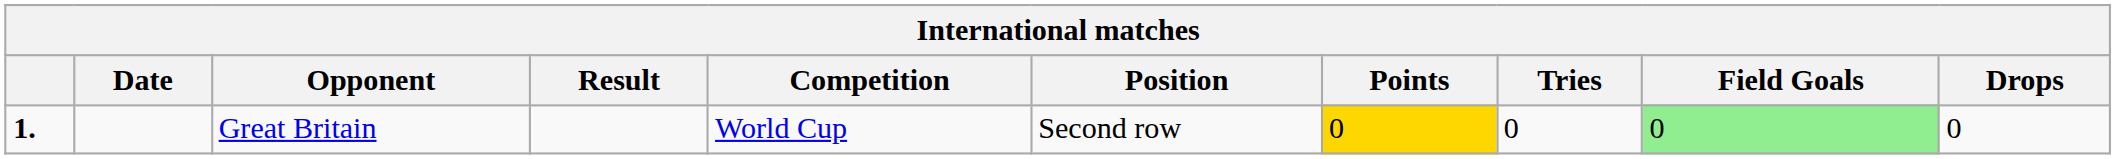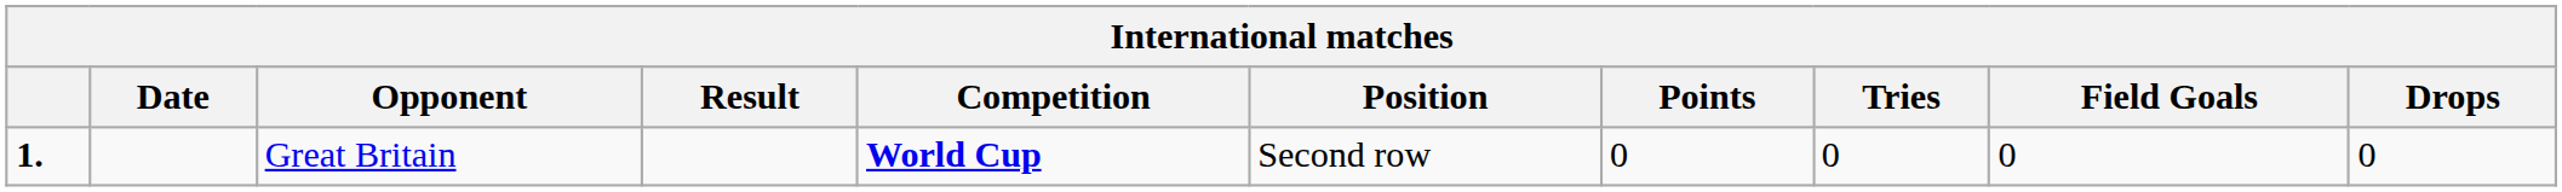Great Britain | Competition: normal -> bold
Great Britain | Points: gold background -> no background
Great Britain | Field Goals: lightgreen background -> no background
